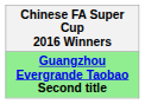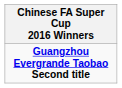row 2 | column 1: lightgreen background -> no background
